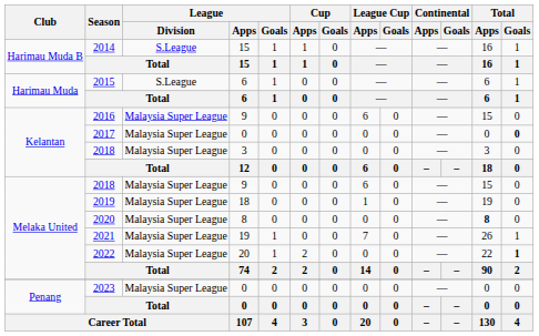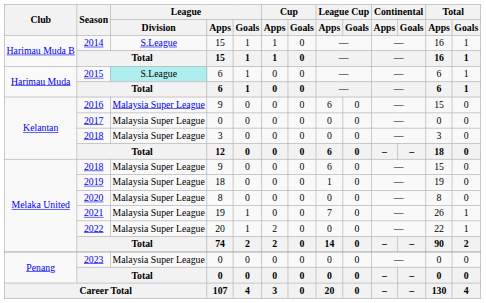2015 | League / Division: no background -> paleturquoise background
2017 | Total / Goals: bold -> normal
2020 | Total / Apps: bold -> normal
2022 | Total / Goals: bold -> normal
